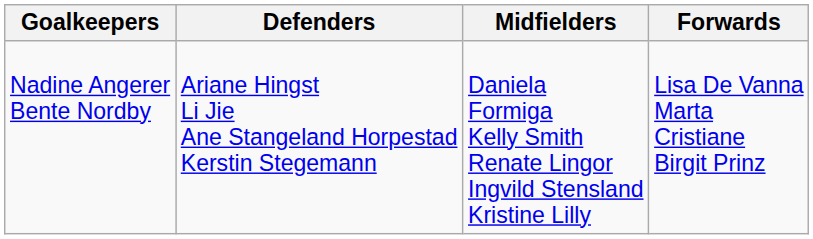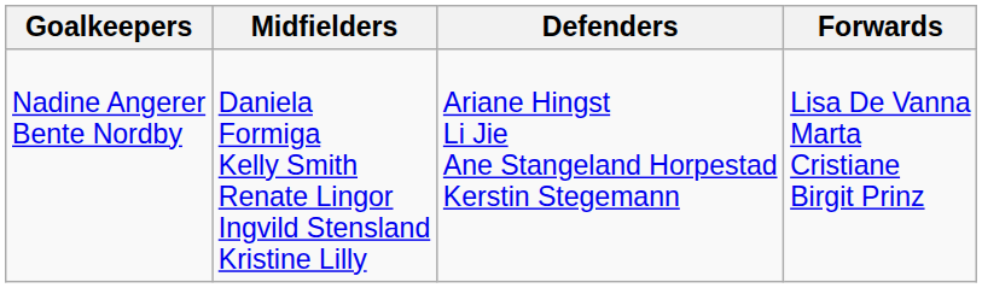columns swapped: Defenders <-> Midfielders
